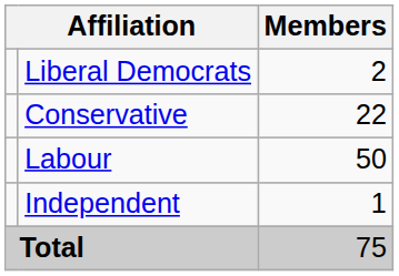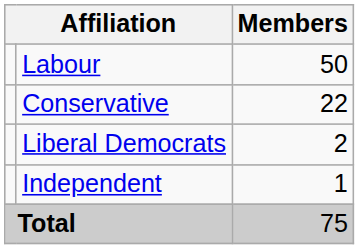rows swapped: Labour <-> Liberal Democrats
